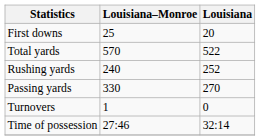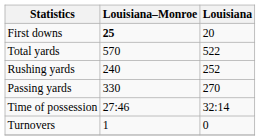First downs | Louisiana–Monroe: normal -> bold
rows swapped: Turnovers <-> Time of possession
